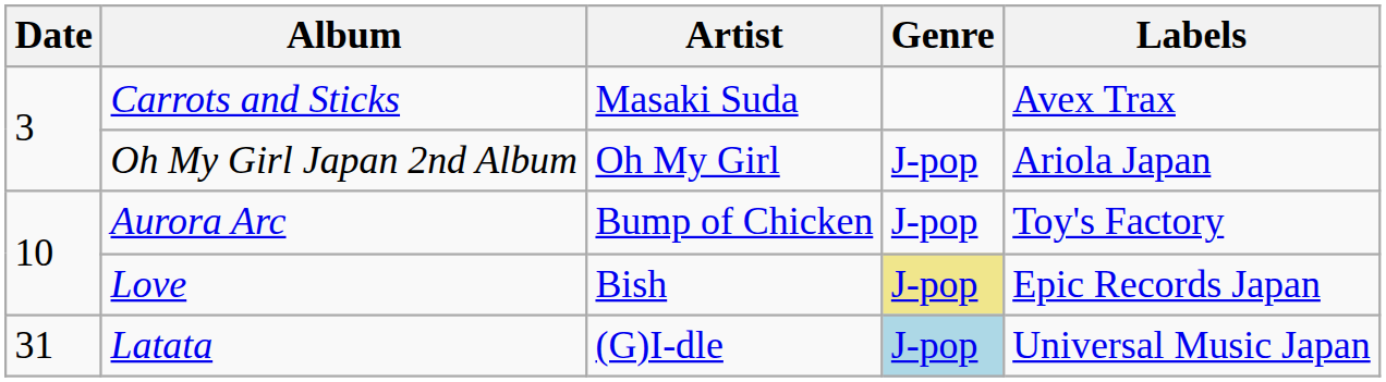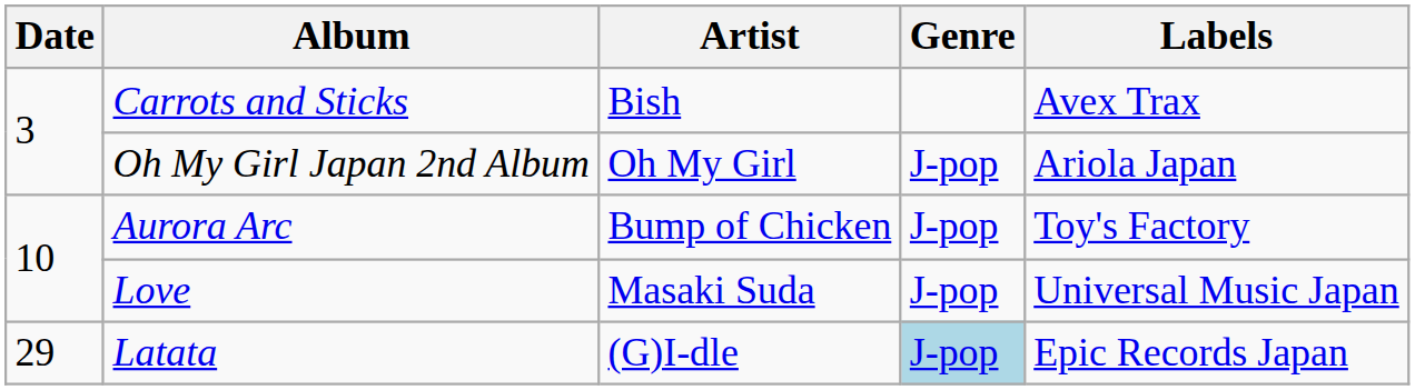Carrots and Sticks | Artist: Masaki Suda -> Bish
Love | Artist: Bish -> Masaki Suda
Love | Genre: khaki background -> no background
Love | Labels: Epic Records Japan -> Universal Music Japan
Latata | Date: 31 -> 29
Latata | Labels: Universal Music Japan -> Epic Records Japan
